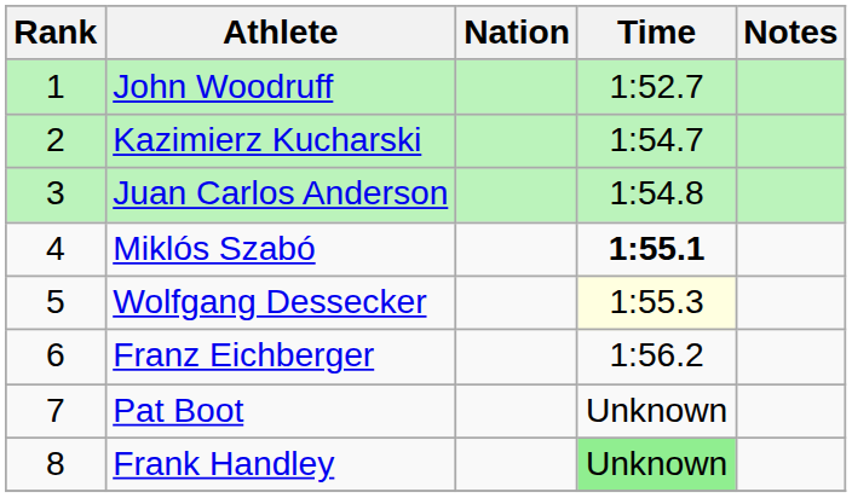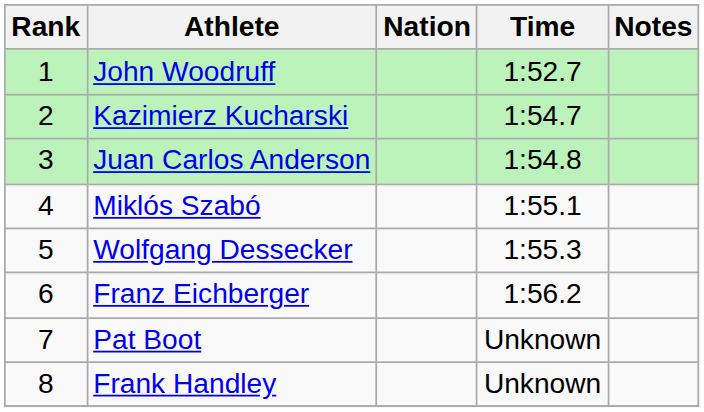Miklós Szabó | Time: bold -> normal
Wolfgang Dessecker | Time: lightyellow background -> no background
Frank Handley | Time: lightgreen background -> no background
